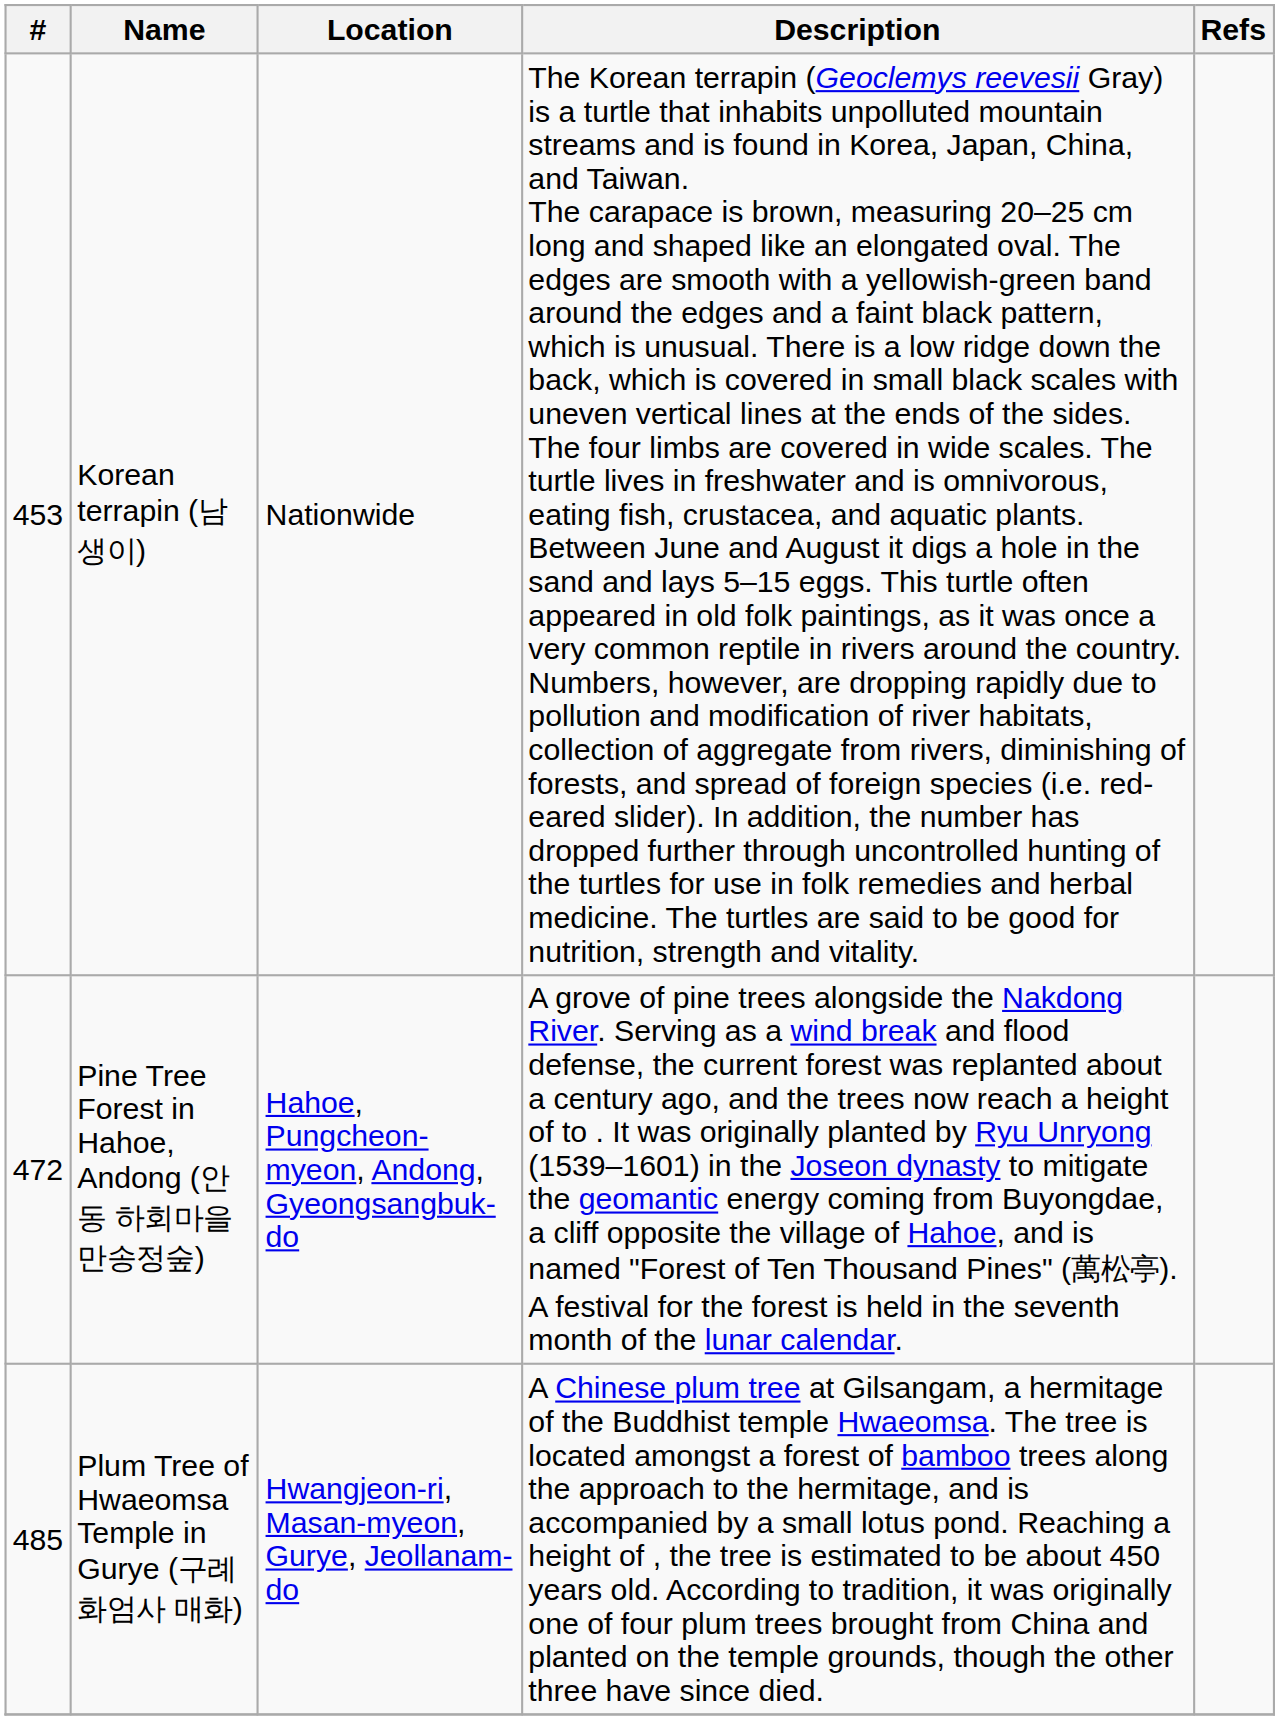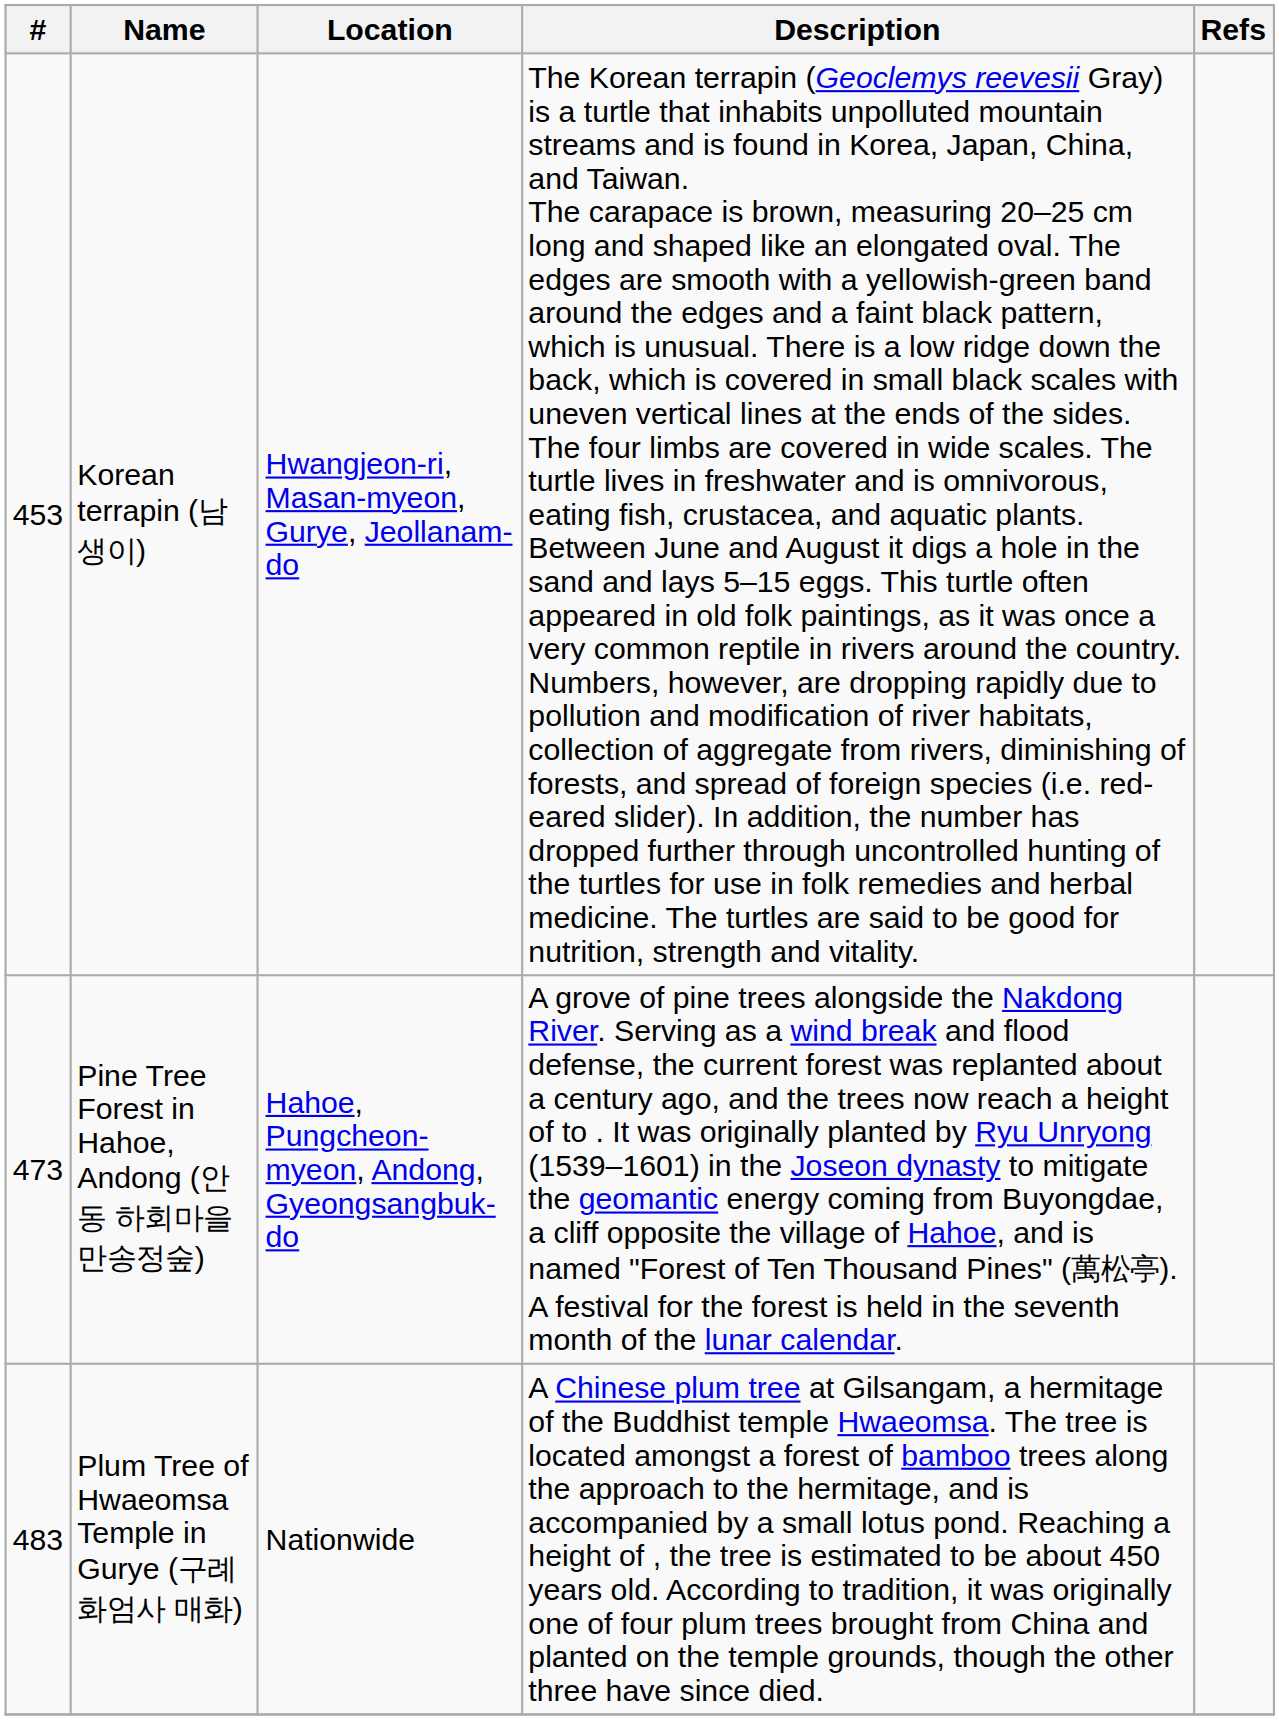Korean terrapin (남생이) | Location: Nationwide -> Hwangjeon-ri, Masan-myeon, Gurye, Jeollanam-do
Pine Tree Forest in Hahoe, Andong (안동 하회마을 만송정숲) | #: 472 -> 473
Plum Tree of Hwaeomsa Temple in Gurye (구례 화엄사 매화) | #: 485 -> 483
Plum Tree of Hwaeomsa Temple in Gurye (구례 화엄사 매화) | Location: Hwangjeon-ri, Masan-myeon, Gurye, Jeollanam-do -> Nationwide
